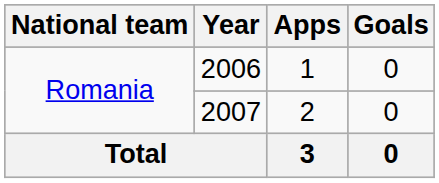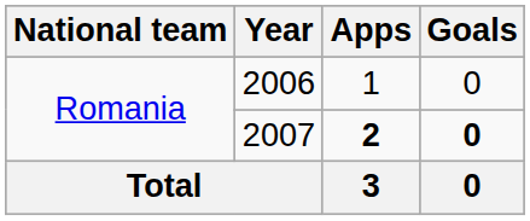2007 | Apps: normal -> bold
2007 | Goals: normal -> bold
